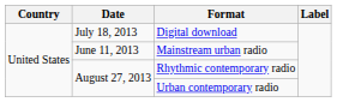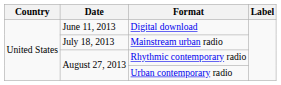Digital download | Date: July 18, 2013 -> June 11, 2013
Mainstream urban radio | Date: June 11, 2013 -> July 18, 2013
